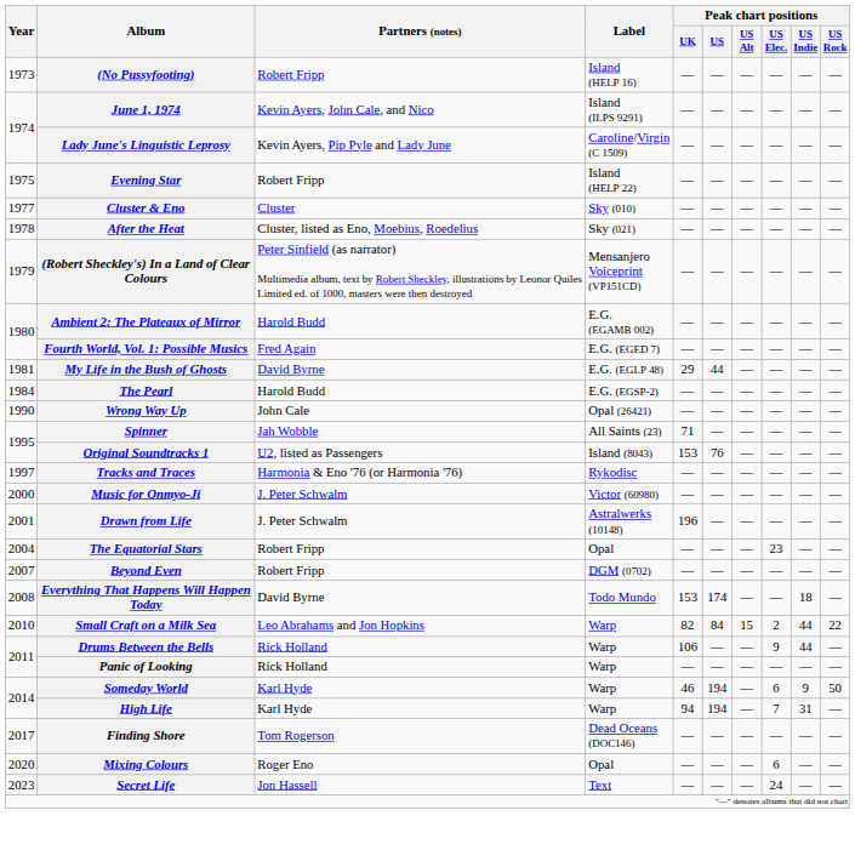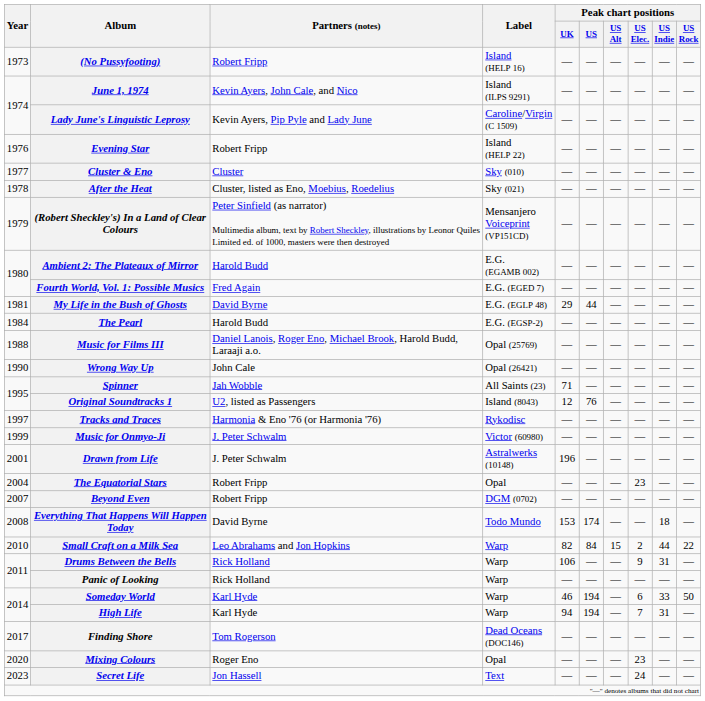Evening Star | Year: 1975 -> 1976
+ row: 1988 | Music for Films III | Daniel Lanois, Roger Eno, Michael Brook, Harold Budd, Laraaji a.o. | Opal (25769) | — | — | — | — | — | —
Original Soundtracks 1 | Peak chart positions / UK: 153 -> 12
Music for Onmyo-Ji | Year: 2000 -> 1999
Drums Between the Bells | Peak chart positions / US Indie: 44 -> 31
Someday World | Peak chart positions / US Indie: 9 -> 33
Mixing Colours | Peak chart positions / US Elec.: 6 -> 23
